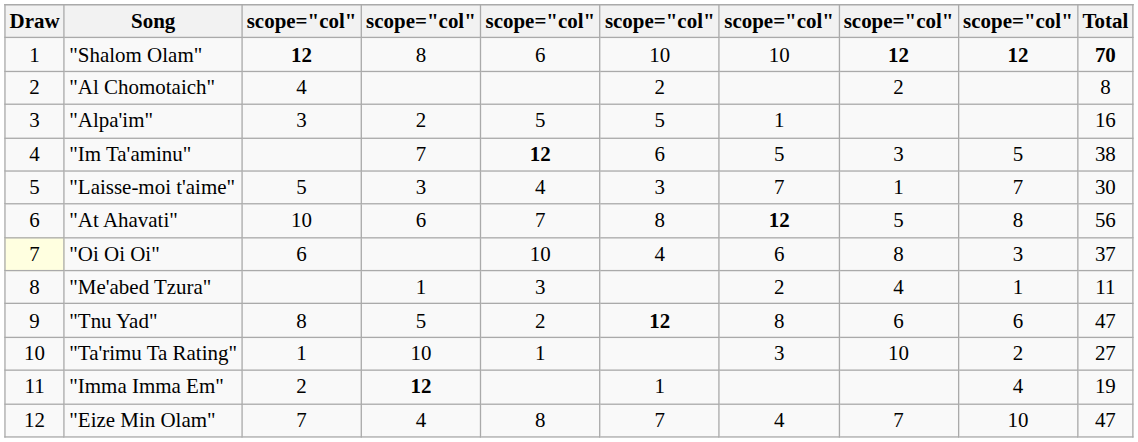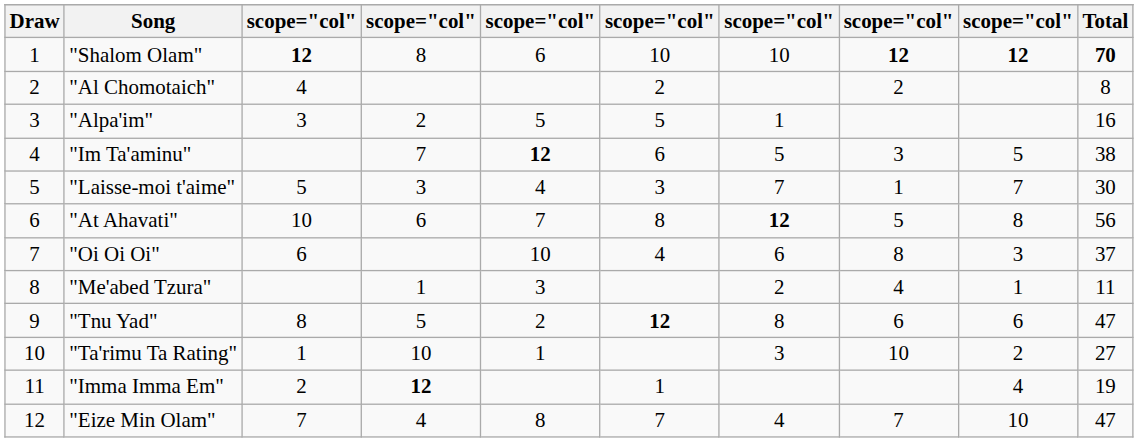"Oi Oi Oi" | Draw: lightyellow background -> no background
